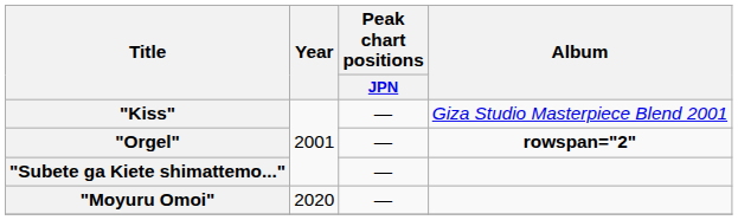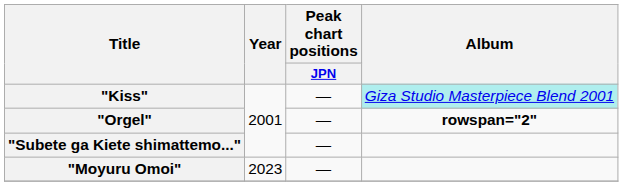"Kiss" | Album: no background -> paleturquoise background
"Moyuru Omoi" | Year: 2020 -> 2023
